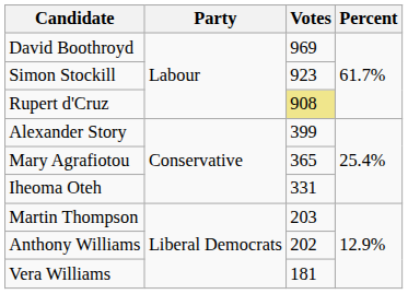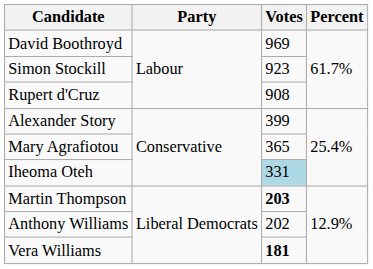Rupert d'Cruz | Votes: khaki background -> no background
Iheoma Oteh | Votes: no background -> lightblue background
Martin Thompson | Votes: normal -> bold
Vera Williams | Votes: normal -> bold
